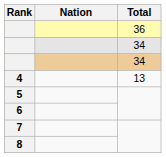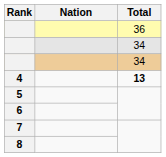4 | Total: normal -> bold
